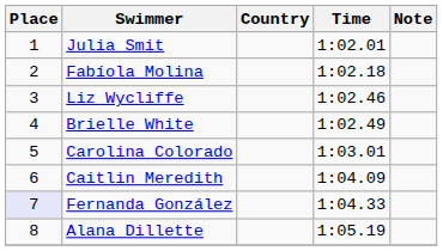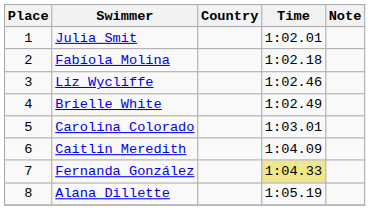Fernanda González | Place: lavender background -> no background
Fernanda González | Time: no background -> khaki background
